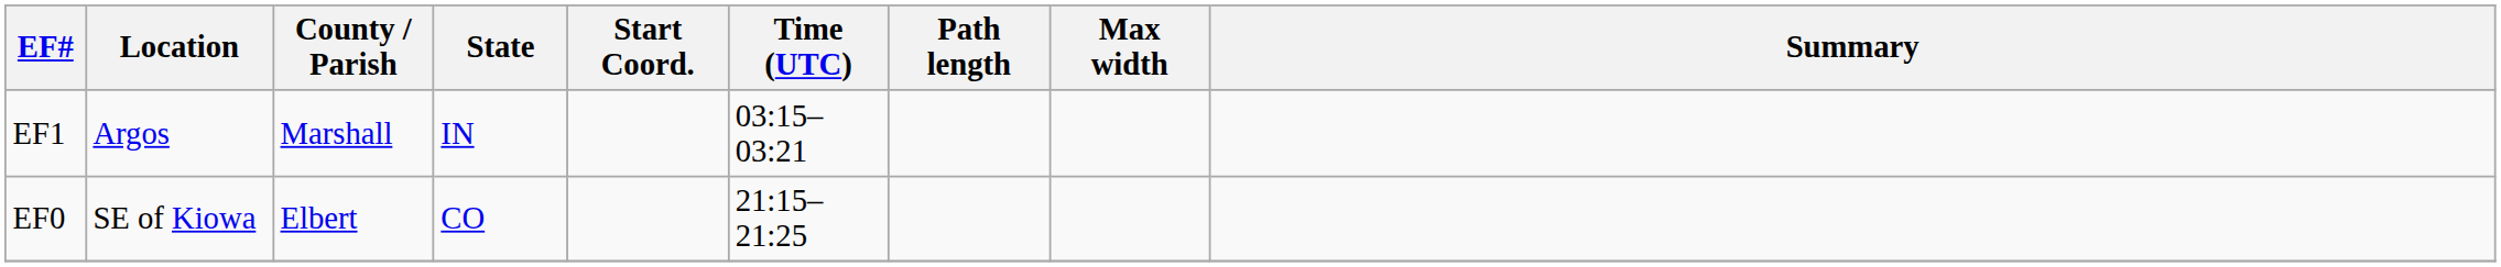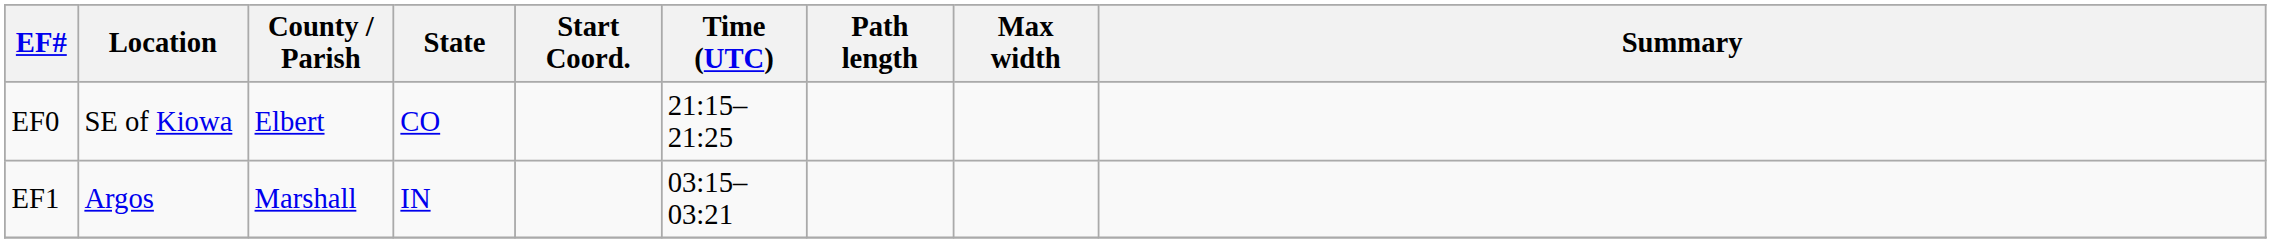rows swapped: EF0 <-> EF1
